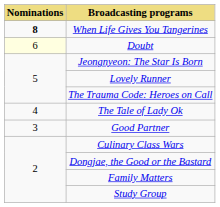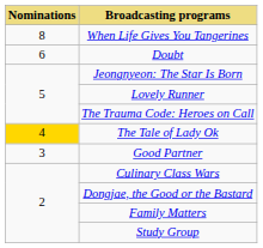When Life Gives You Tangerines | Nominations: bold -> normal
Doubt | Nominations: lightyellow background -> no background
The Tale of Lady Ok | Nominations: no background -> gold background
